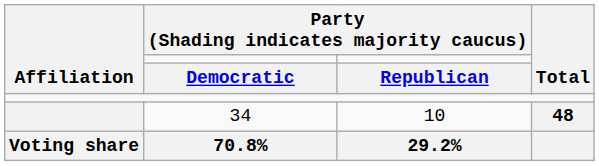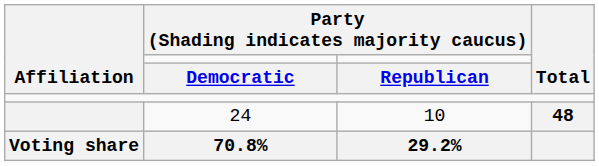48 | column 2: 34 -> 24
